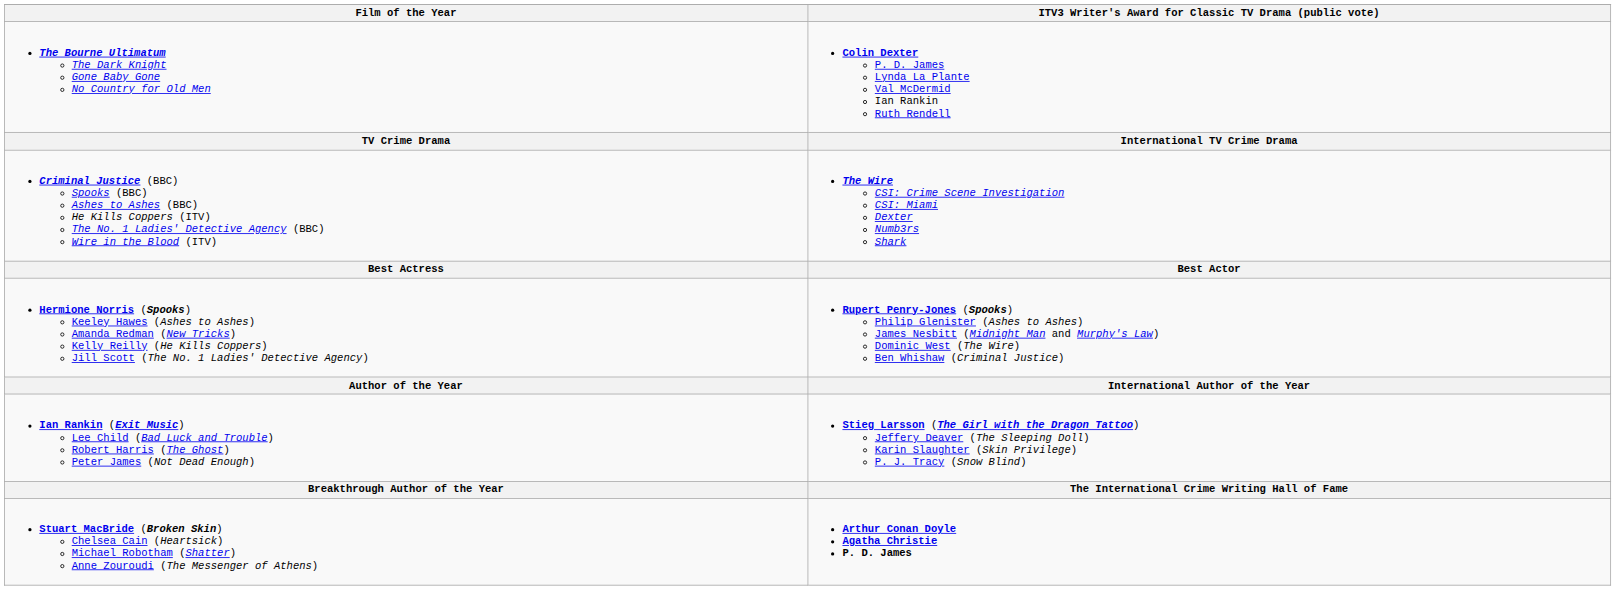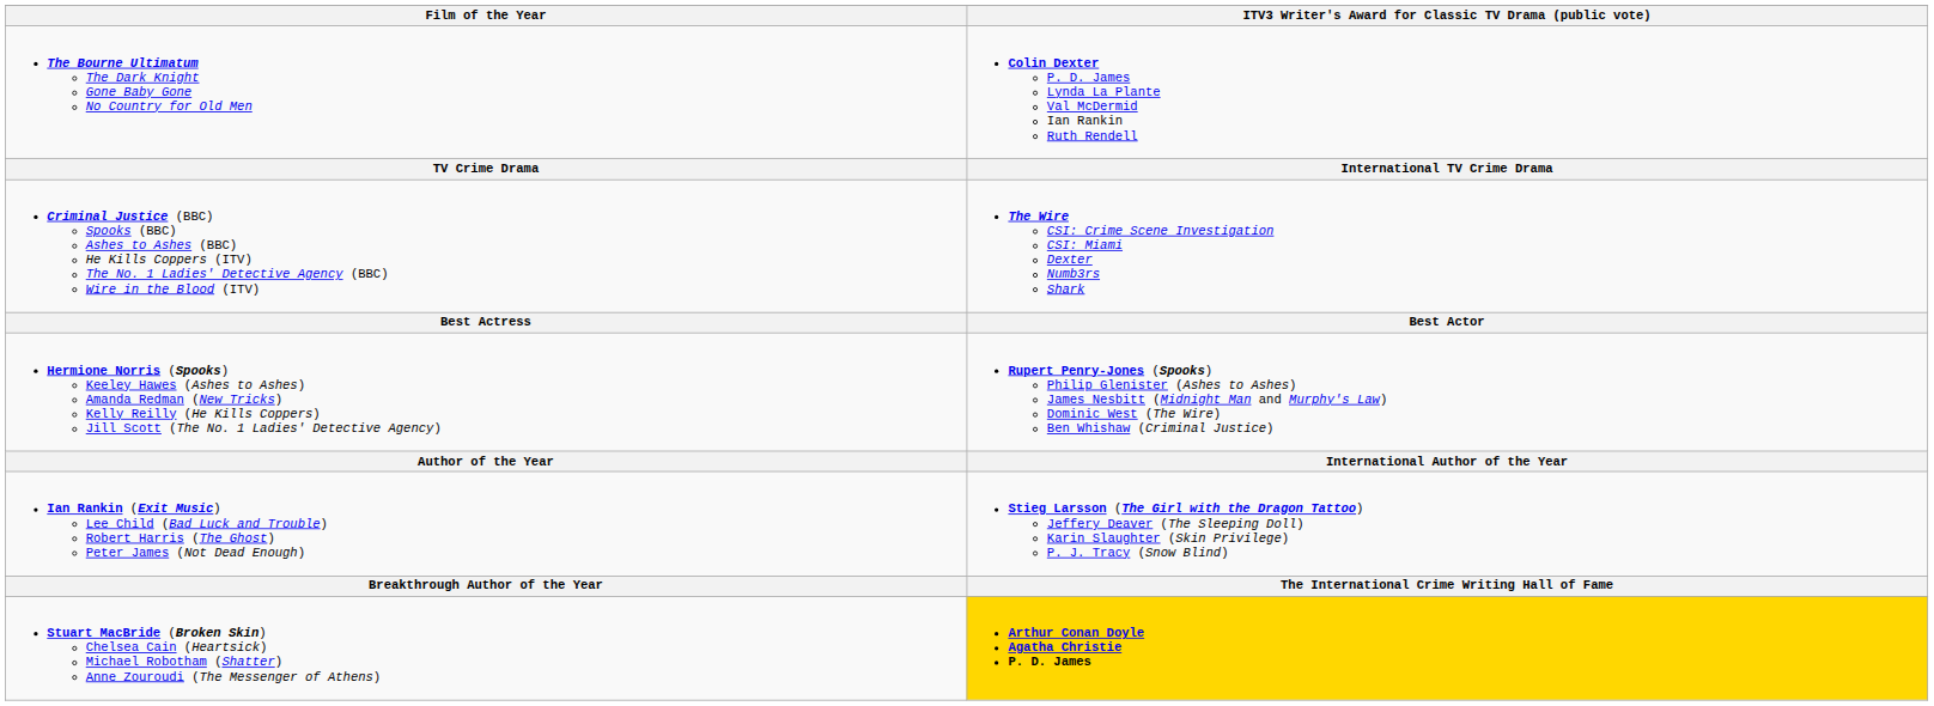row 10 | ITV3 Writer's Award for Classic TV Drama (public vote): no background -> gold background
